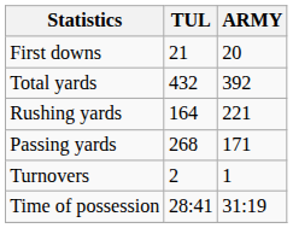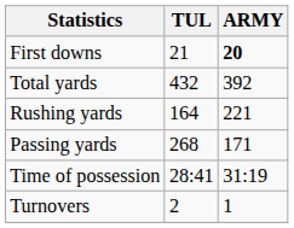First downs | ARMY: normal -> bold
rows swapped: Turnovers <-> Time of possession
